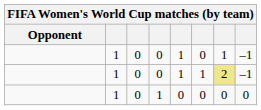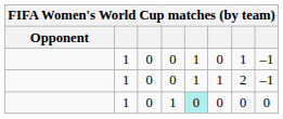row 4 | column 7: khaki background -> no background
row 5 | column 5: no background -> paleturquoise background
